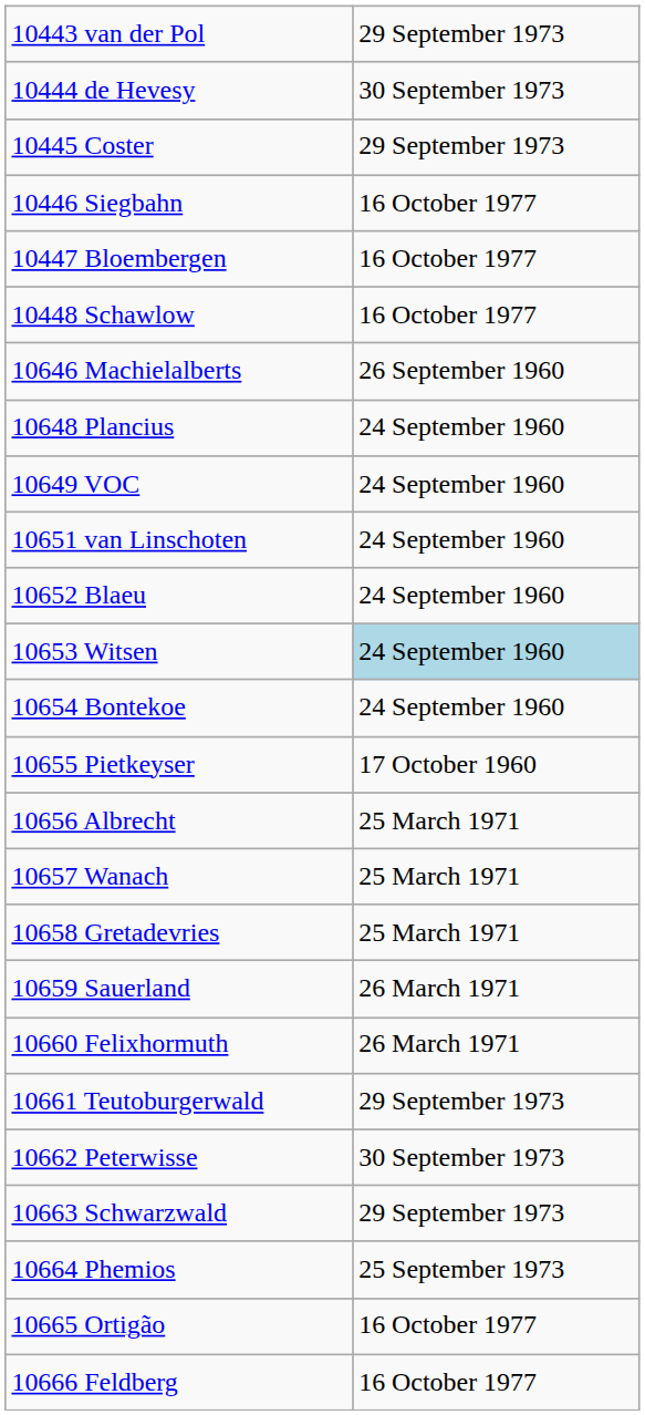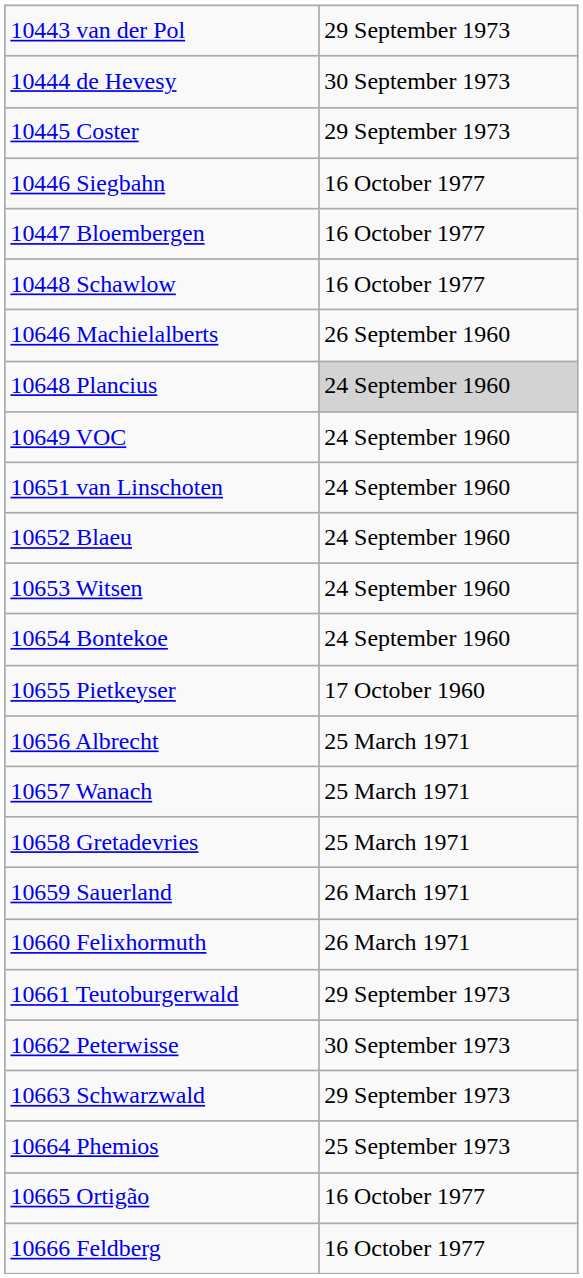10648 Plancius | column 2: no background -> lightgrey background
10653 Witsen | column 2: lightblue background -> no background
